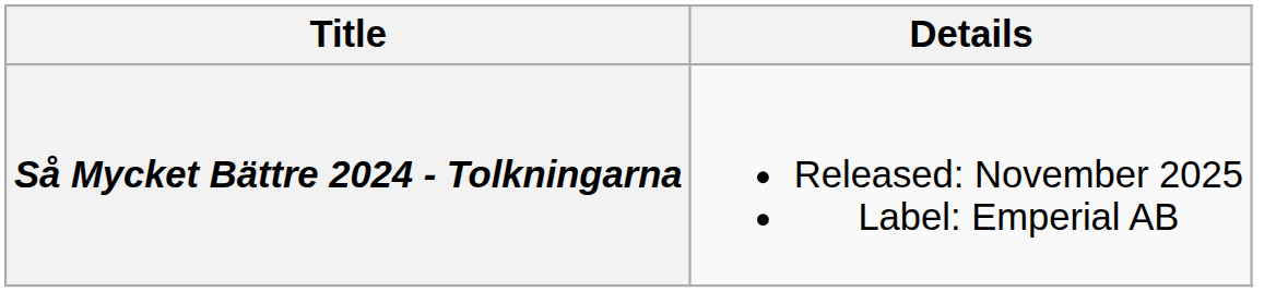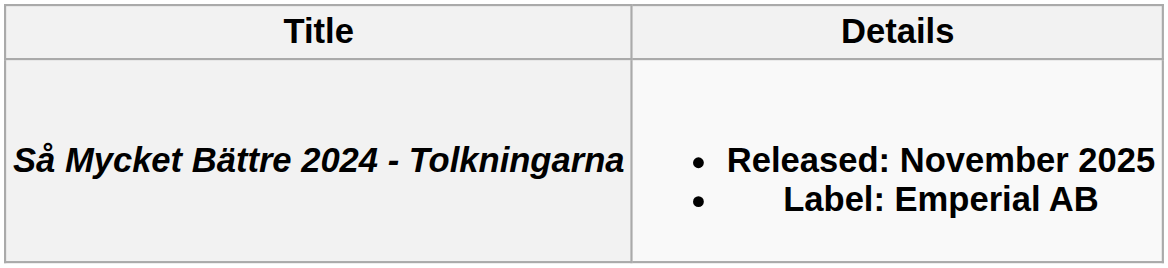Så Mycket Bättre 2024 - Tolkningarna | Details: normal -> bold
